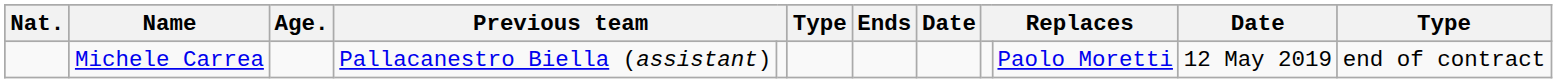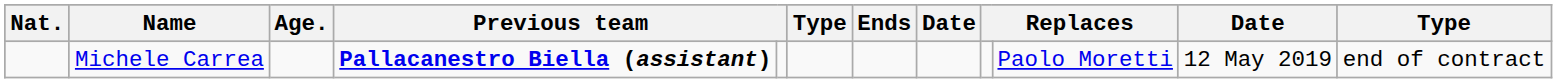Michele Carrea | column 4: normal -> bold
